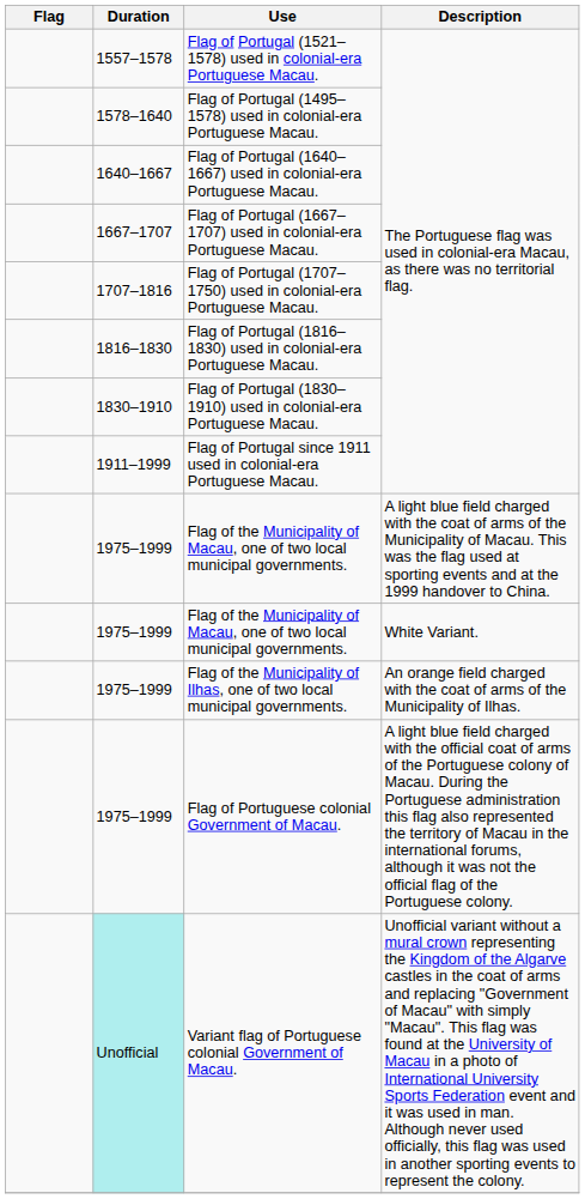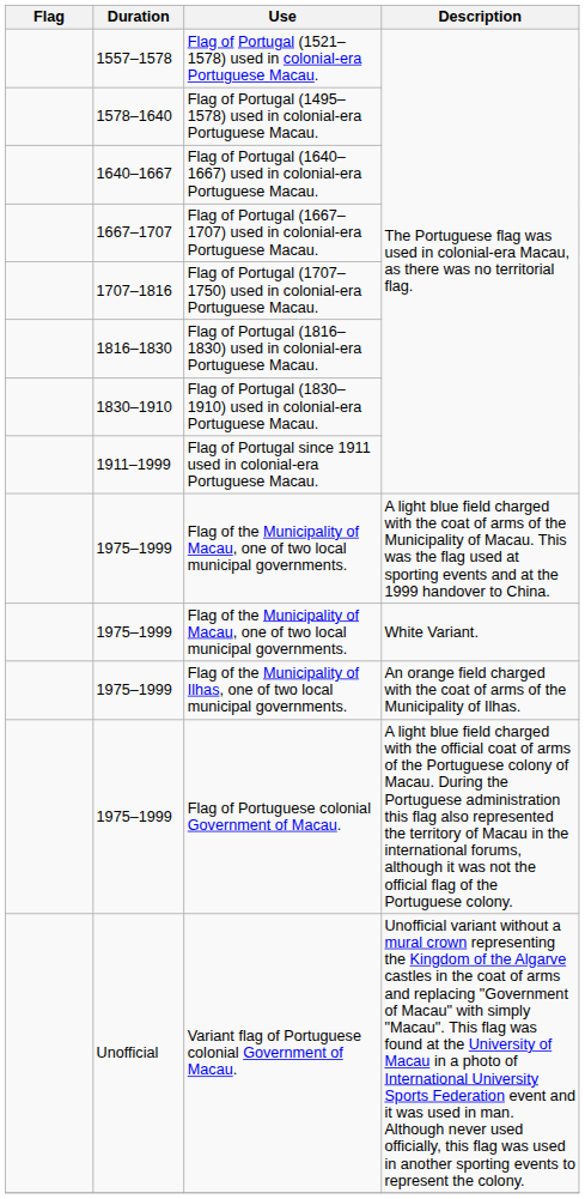Variant flag of Portuguese colonial Government of Macau. | Duration: paleturquoise background -> no background
